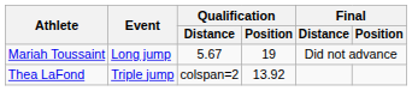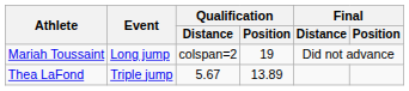Mariah Toussaint | Qualification / Distance: 5.67 -> colspan=2
Thea LaFond | Qualification / Distance: colspan=2 -> 5.67
Thea LaFond | Qualification / Position: 13.92 -> 13.89
